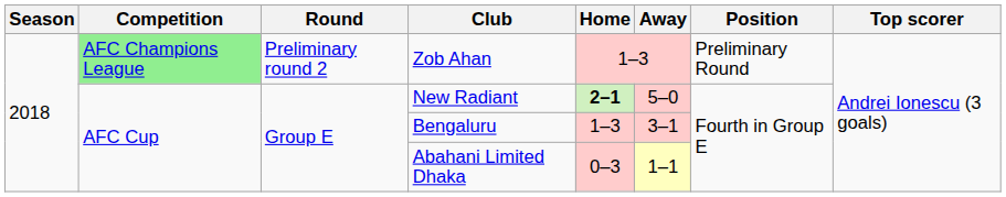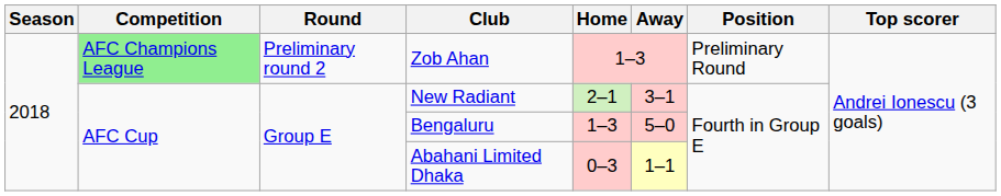New Radiant | Home: bold -> normal
New Radiant | Away: 5–0 -> 3–1
Bengaluru | Away: 3–1 -> 5–0
